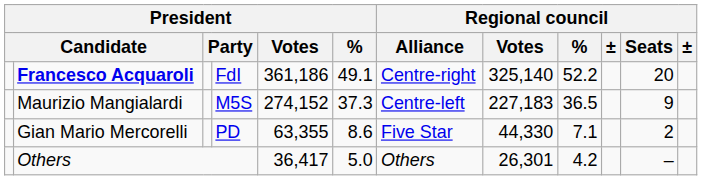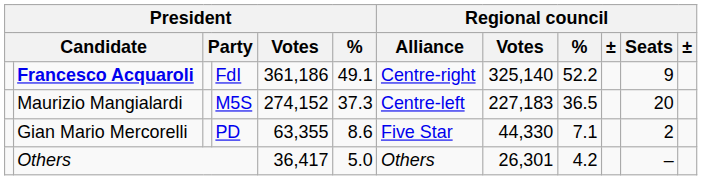Francesco Acquaroli | Regional council / Seats: 20 -> 9
Maurizio Mangialardi | Regional council / Seats: 9 -> 20
